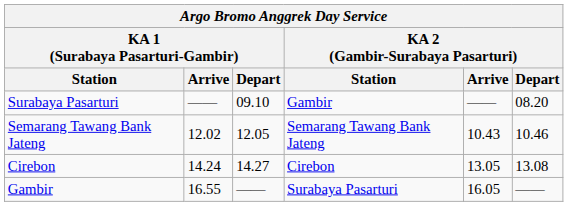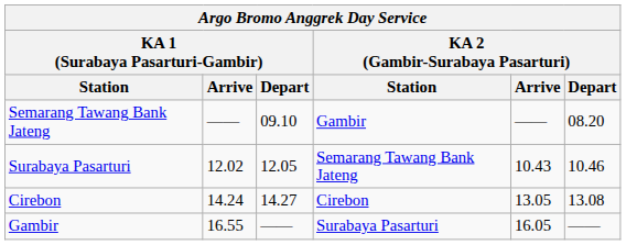row 4 | KA 1 (Surabaya Pasarturi-Gambir) / Station: Surabaya Pasarturi -> Semarang Tawang Bank Jateng
row 5 | KA 1 (Surabaya Pasarturi-Gambir) / Station: Semarang Tawang Bank Jateng -> Surabaya Pasarturi
